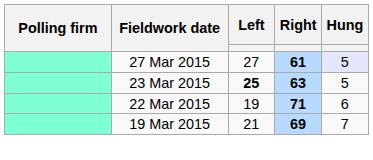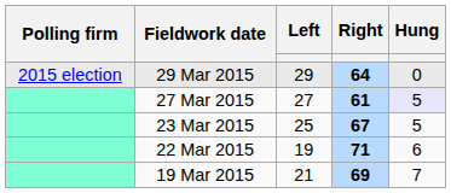+ row: 2015 election | 29 Mar 2015 | 29 | 64 | 0
23 Mar 2015 | Left: bold -> normal
23 Mar 2015 | Right: 63 -> 67
